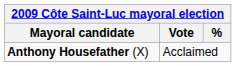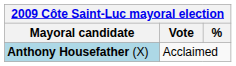Anthony Housefather (X) | Mayoral candidate: no background -> lightblue background
